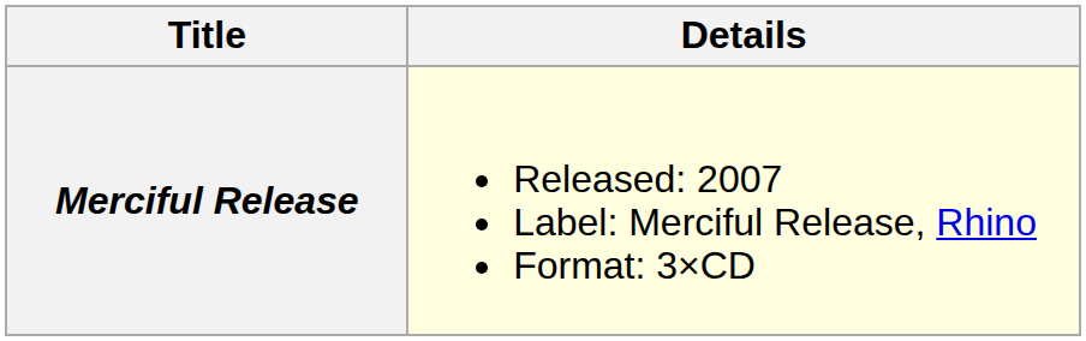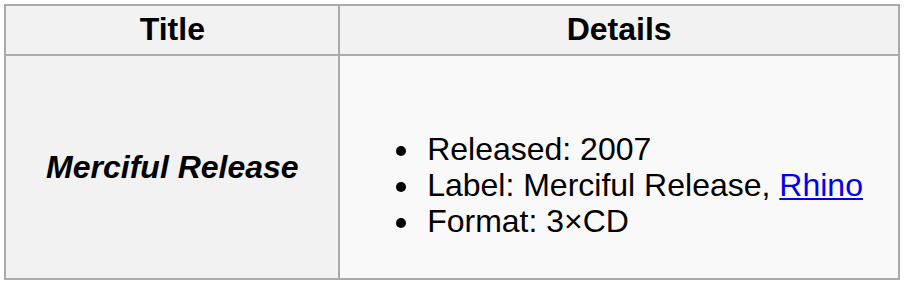Merciful Release | Details: lightyellow background -> no background
